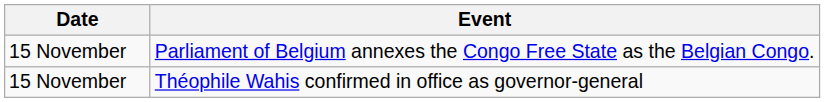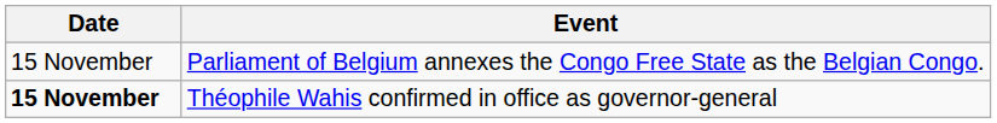Théophile Wahis confirmed in office as governor-general | Date: normal -> bold
